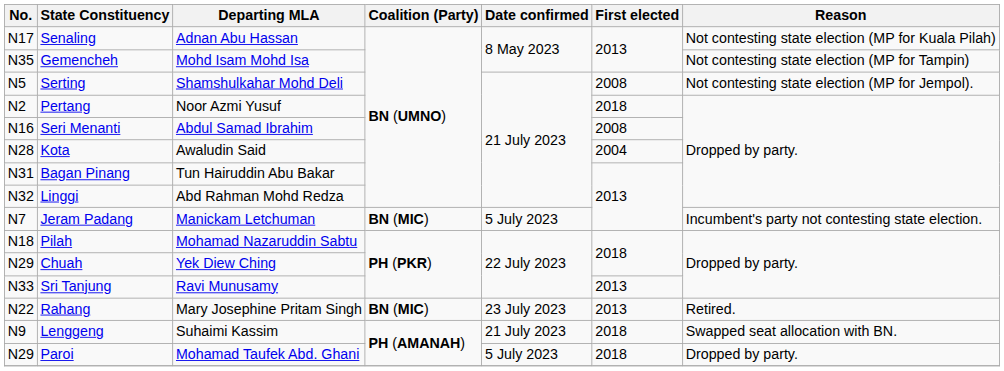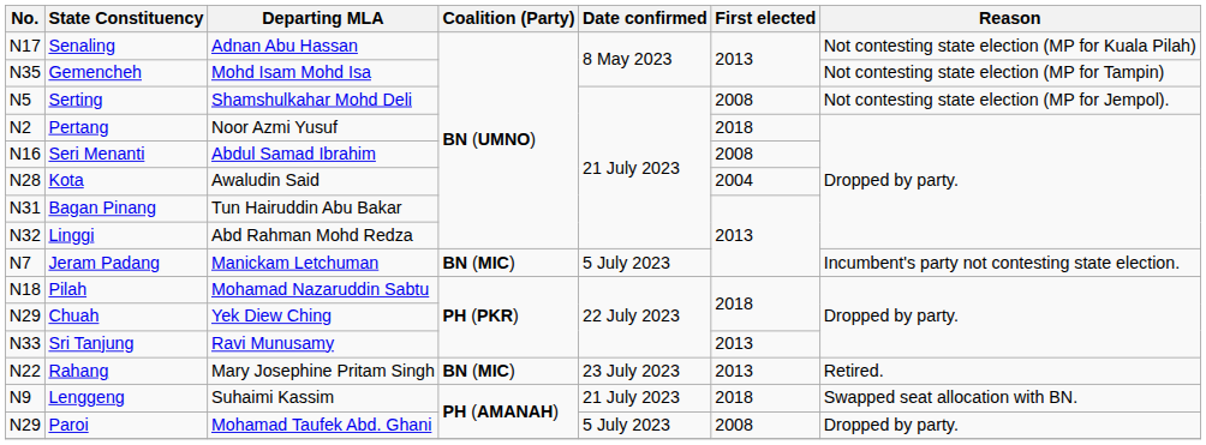Paroi | First elected: 2018 -> 2008
